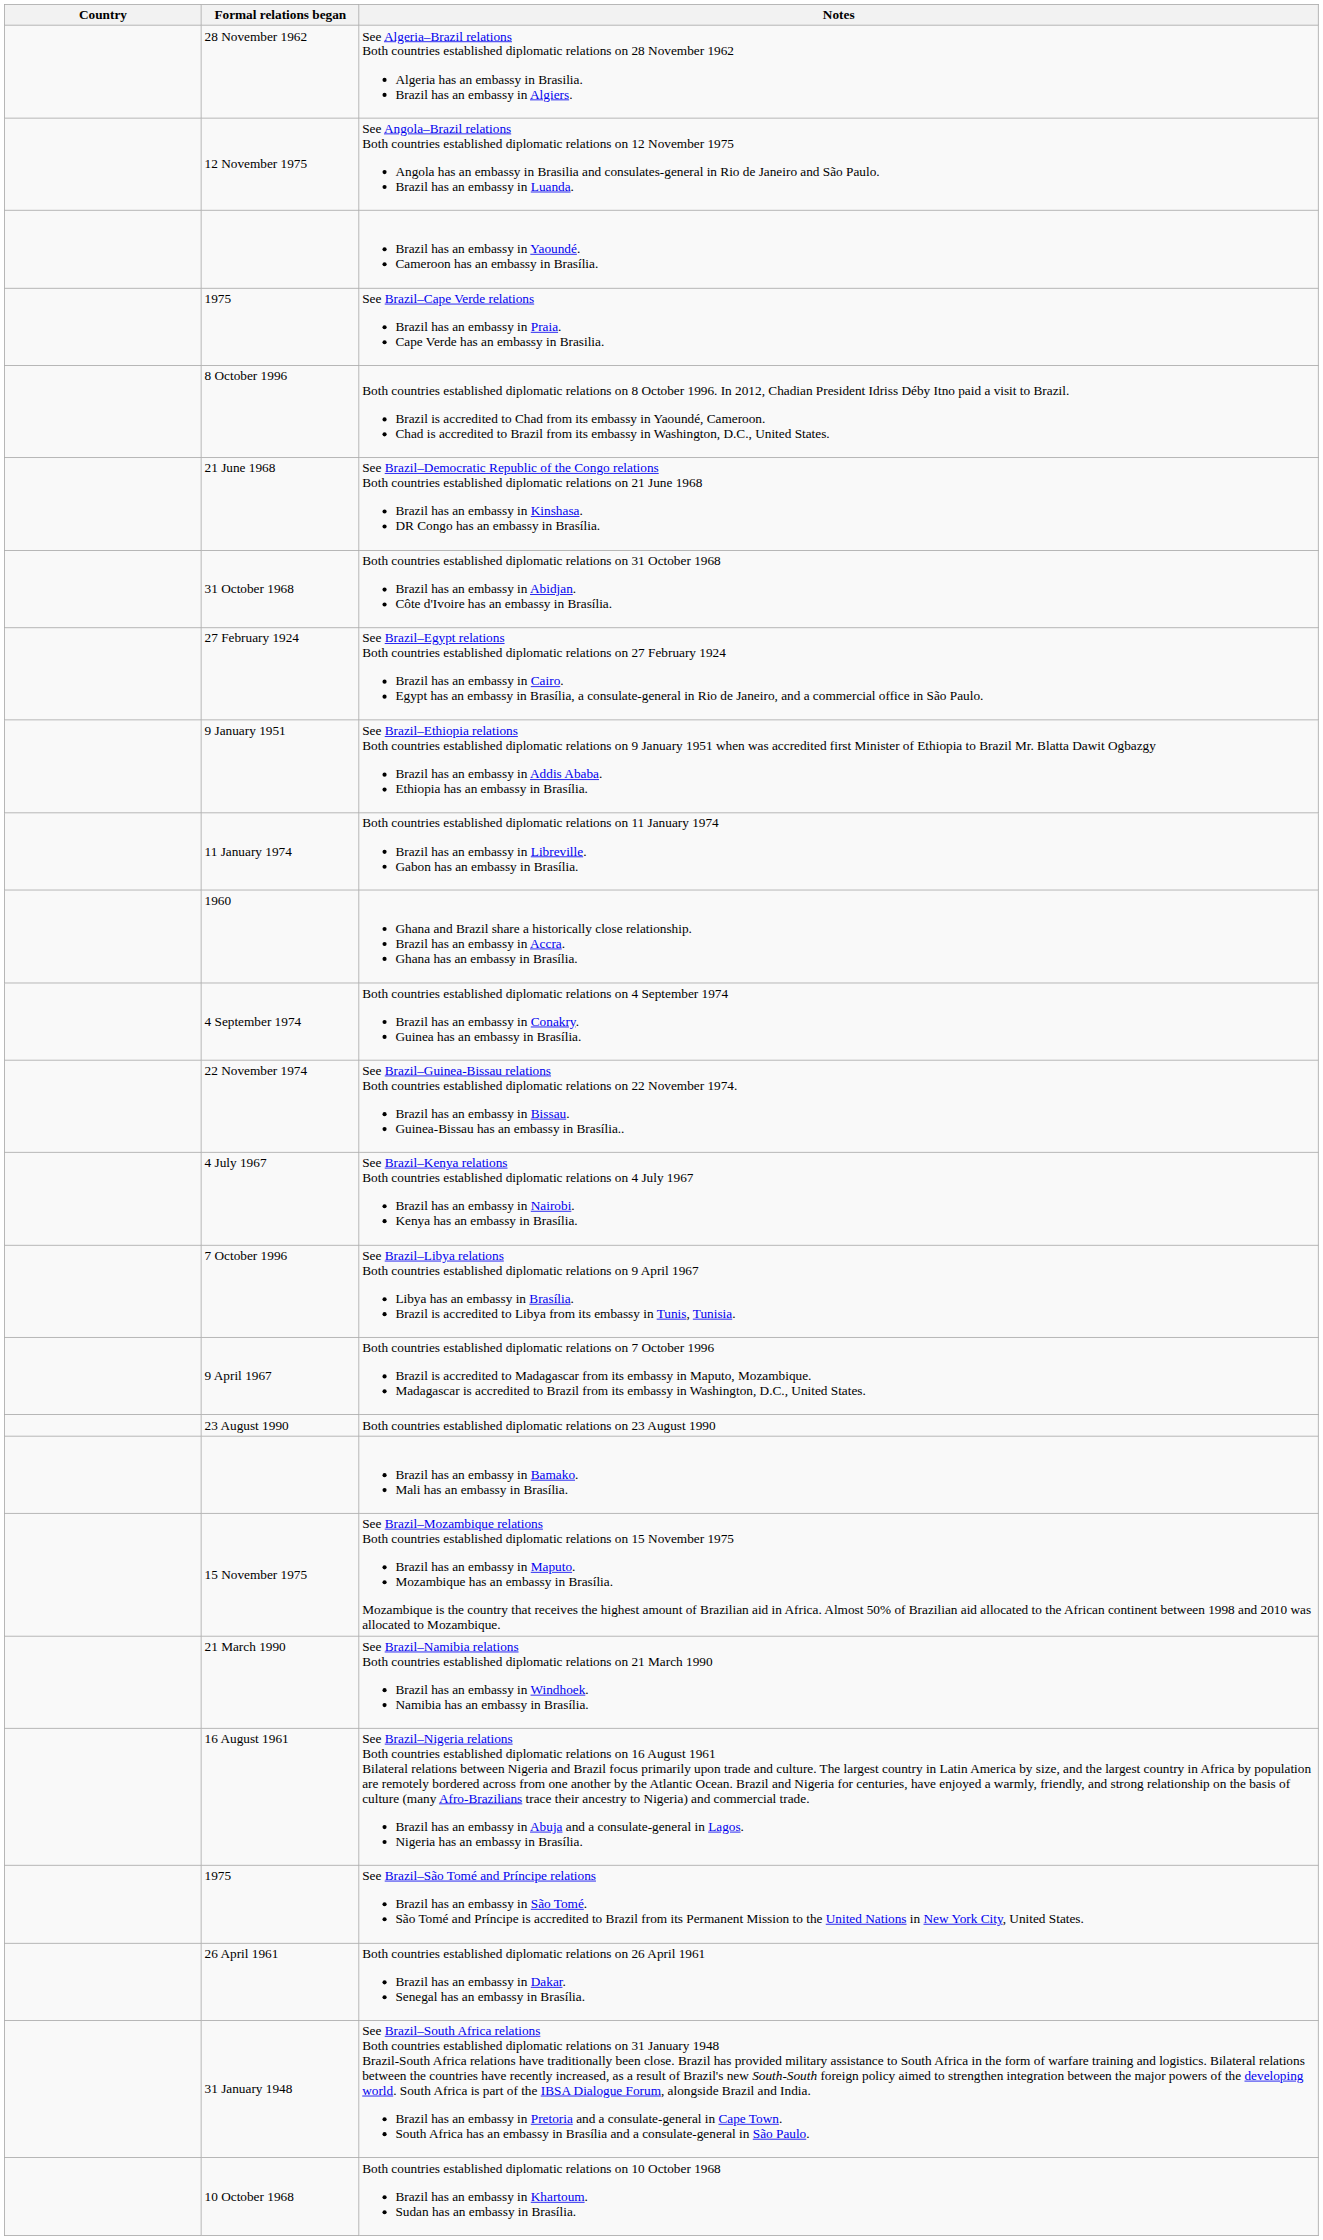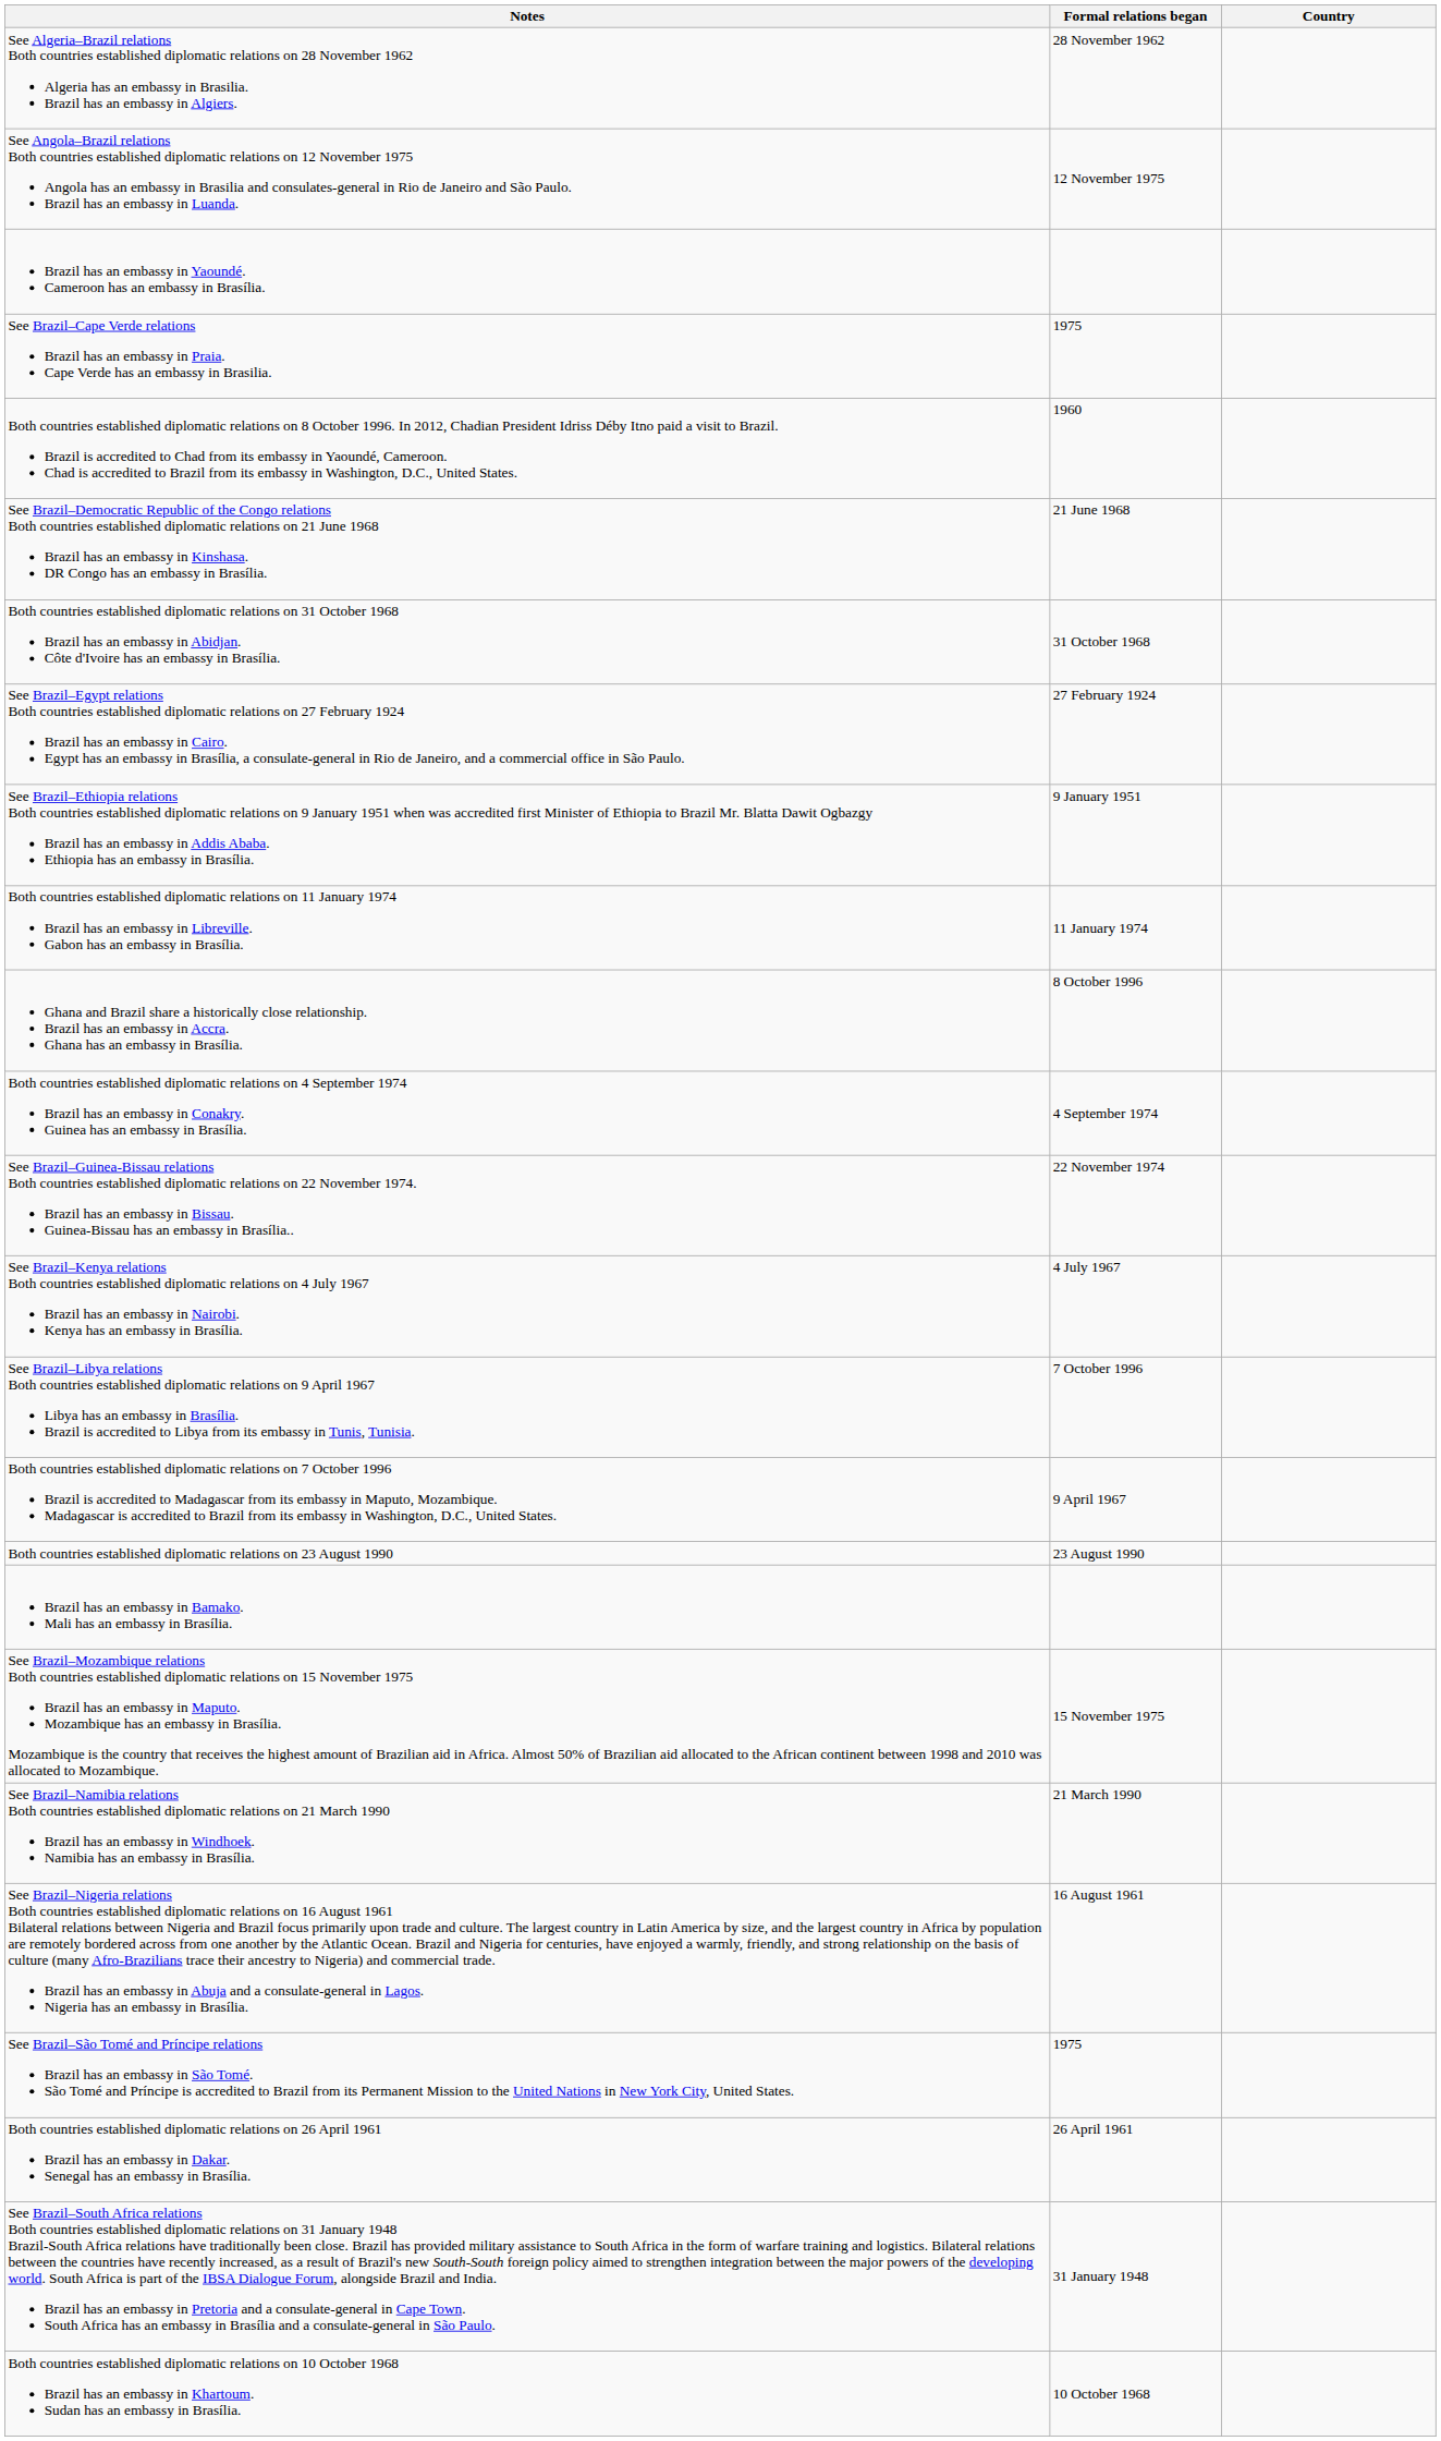columns swapped: Country <-> Notes
row 6 | Formal relations began: 8 October 1996 -> 1960
row 12 | Formal relations began: 1960 -> 8 October 1996
